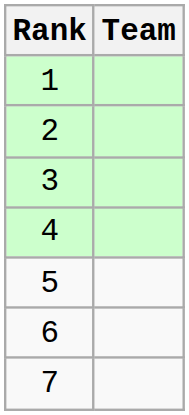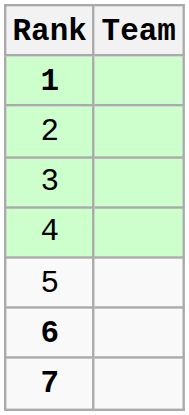1 | Rank: normal -> bold
6 | Rank: normal -> bold
7 | Rank: normal -> bold
